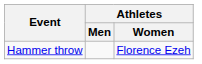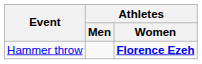Hammer throw | Athletes / Women: normal -> bold
